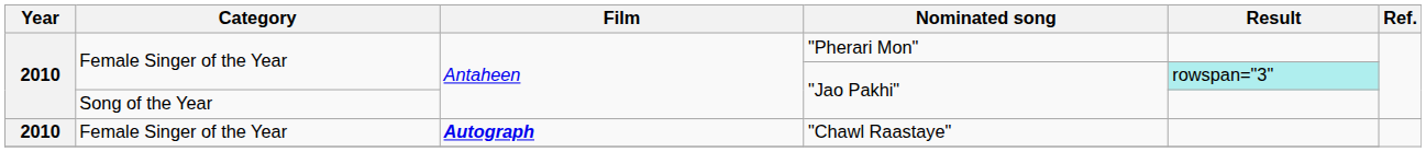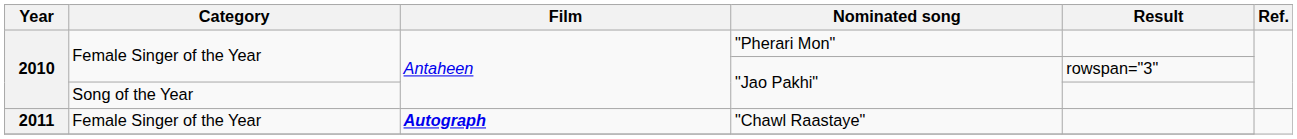Female Singer of the Year / "Jao Pakhi" | Result: paleturquoise background -> no background
"Chawl Raastaye" | Year: 2010 -> 2011
